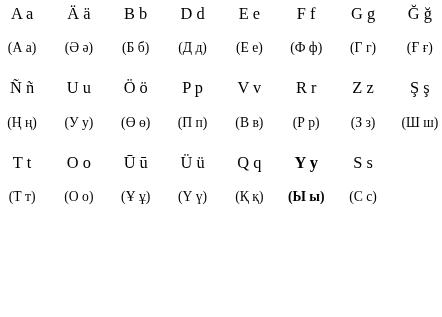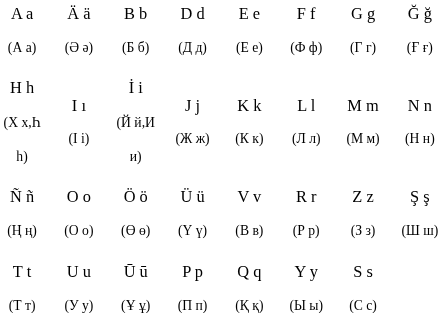+ row: H h (Х х,Һ һ) | I ı (І і) | İ i (Й й,И и) | J j (Ж ж) | K k (К к) | L l (Л л) | M m (М м) | N n (Н н)
Ñ ñ (Ң ң) | column 2: U u (У у) -> O o (О о)
Ñ ñ (Ң ң) | column 4: P p (П п) -> Ü ü (Ү ү)
T t (Т т) | column 2: O o (О о) -> U u (У у)
T t (Т т) | column 4: Ü ü (Ү ү) -> P p (П п)
T t (Т т) | column 6: bold -> normal
